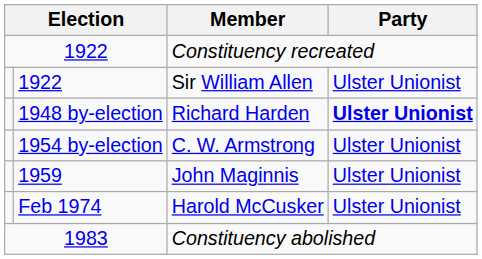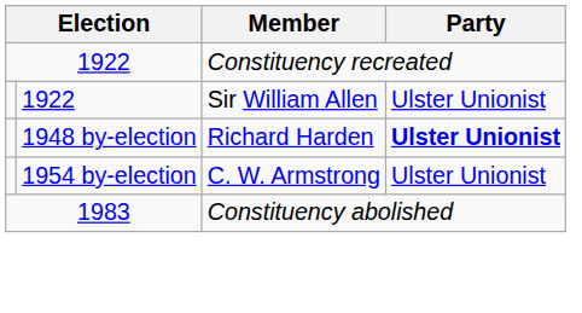- row: 1959 | John Maginnis | Ulster Unionist
- row: Feb 1974 | Harold McCusker | Ulster Unionist
